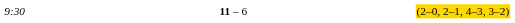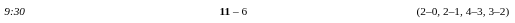9:30 | column 3: gold background -> no background
